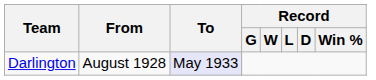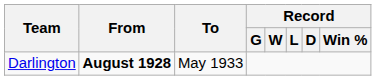Darlington | From: normal -> bold
Darlington | To: lavender background -> no background
